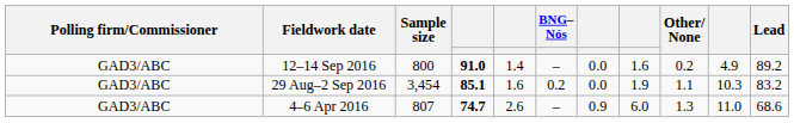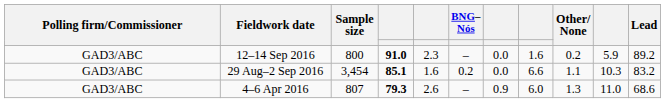12–14 Sep 2016 | column 5: 1.4 -> 2.3
12–14 Sep 2016 | column 10: 4.9 -> 5.9
29 Aug–2 Sep 2016 | column 8: 1.9 -> 6.6
4–6 Apr 2016 | column 4: 74.7 -> 79.3
